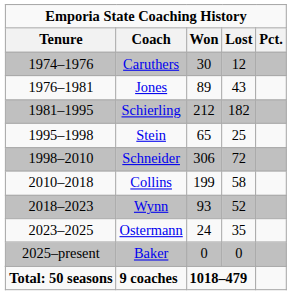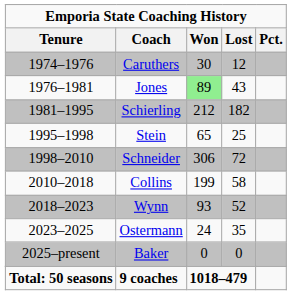Jones | Won: no background -> lightgreen background
